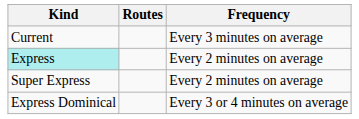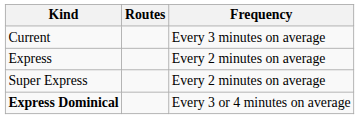row 3 | Kind: paleturquoise background -> no background
row 5 | Kind: normal -> bold
